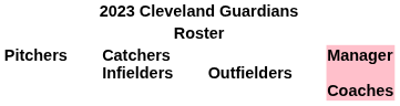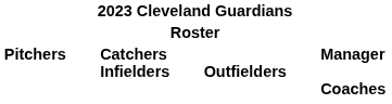Pitchers | column 4: pink background -> no background
